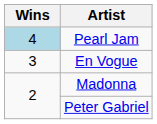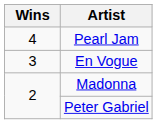Pearl Jam | Wins: lightblue background -> no background
